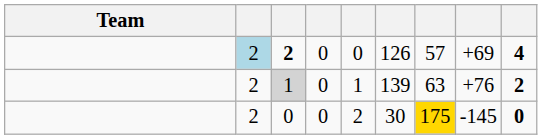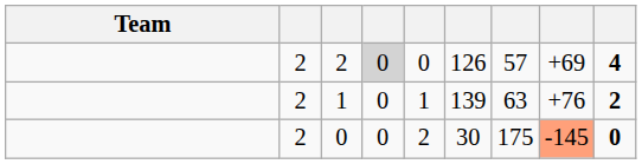row 2 | column 2: lightblue background -> no background
row 2 | column 3: bold -> normal
row 2 | column 4: no background -> lightgrey background
row 3 | column 3: lightgrey background -> no background
row 4 | column 7: gold background -> no background
row 4 | column 8: no background -> lightsalmon background
